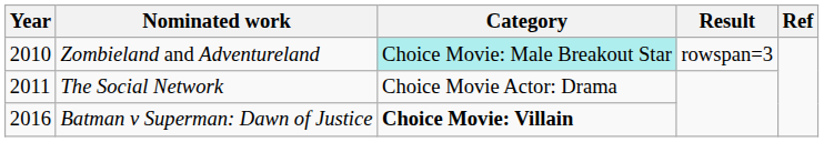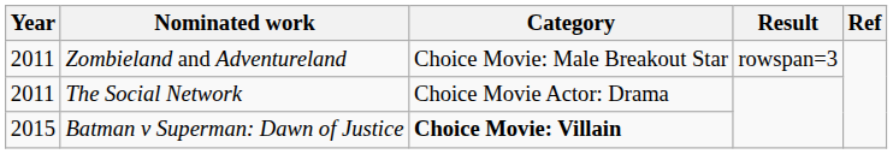Zombieland and Adventureland | Year: 2010 -> 2011
Zombieland and Adventureland | Category: paleturquoise background -> no background
Batman v Superman: Dawn of Justice | Year: 2016 -> 2015
